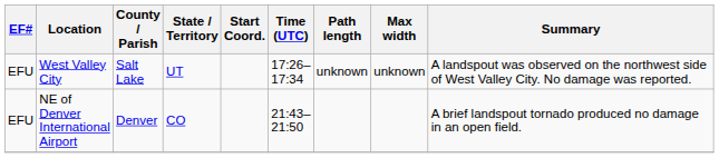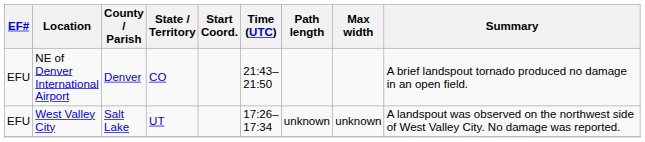rows swapped: West Valley City <-> NE of Denver International Airport
